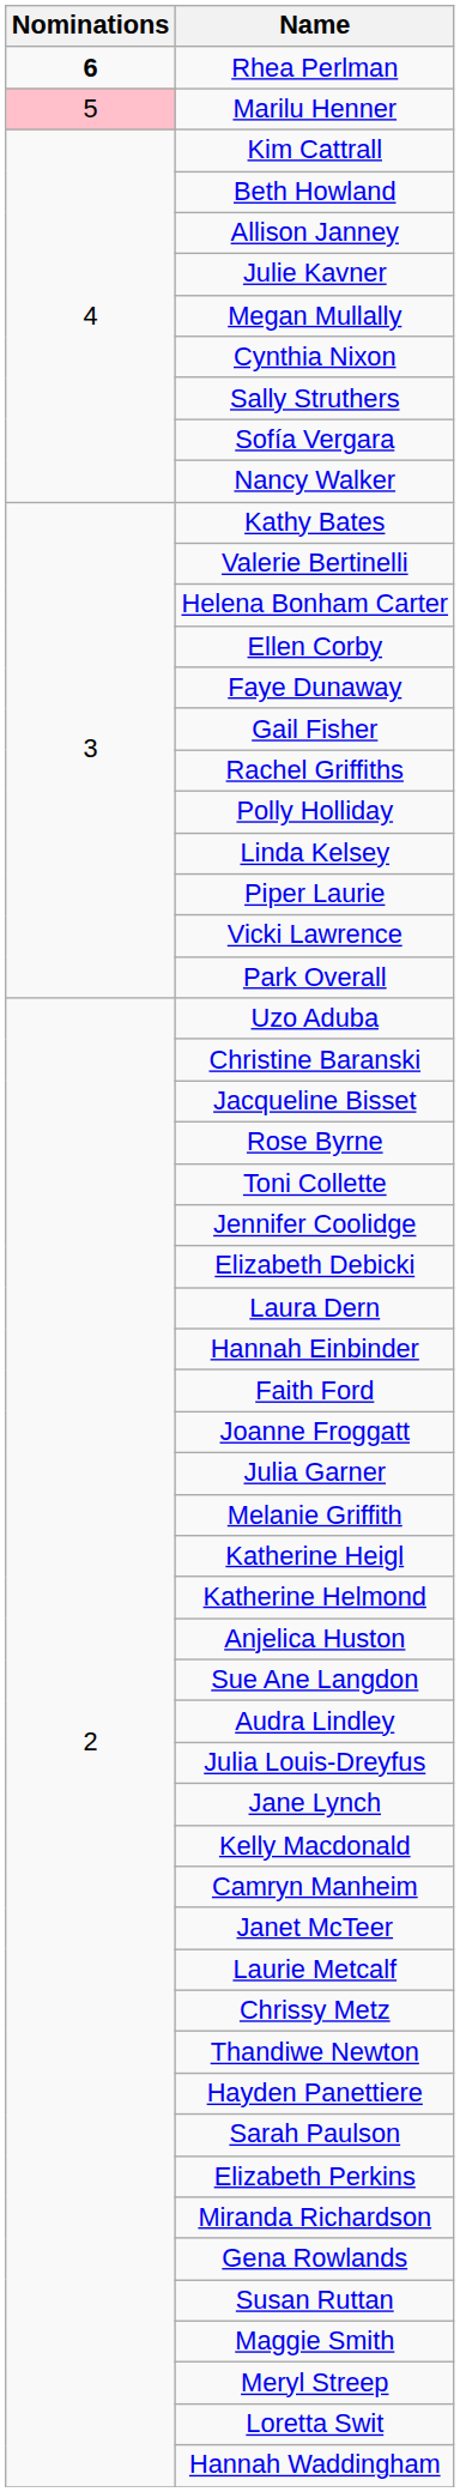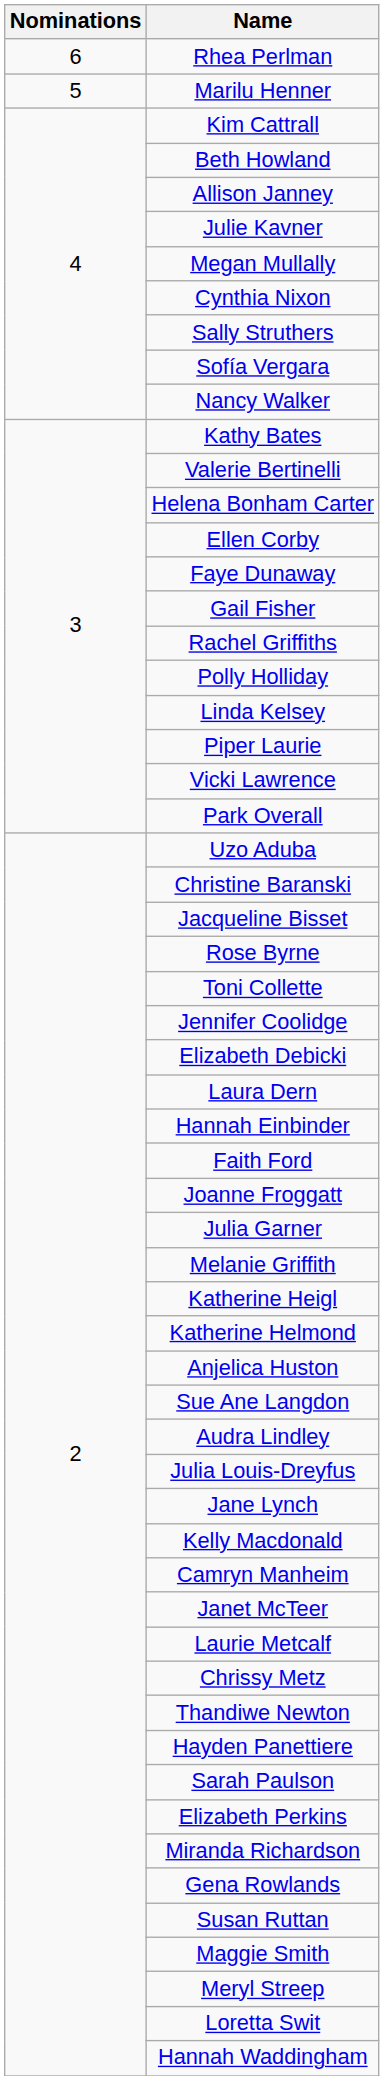Rhea Perlman | Nominations: bold -> normal
Marilu Henner | Nominations: pink background -> no background
